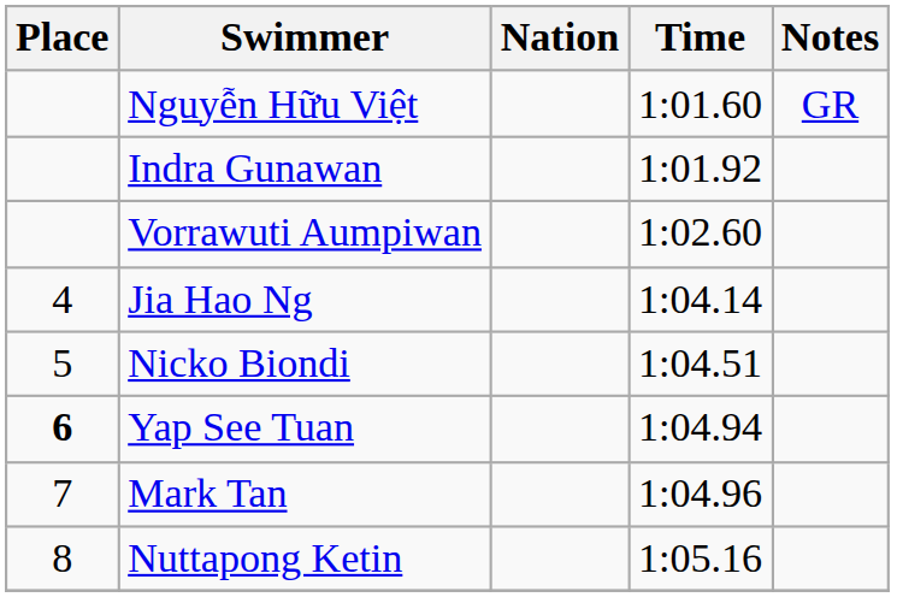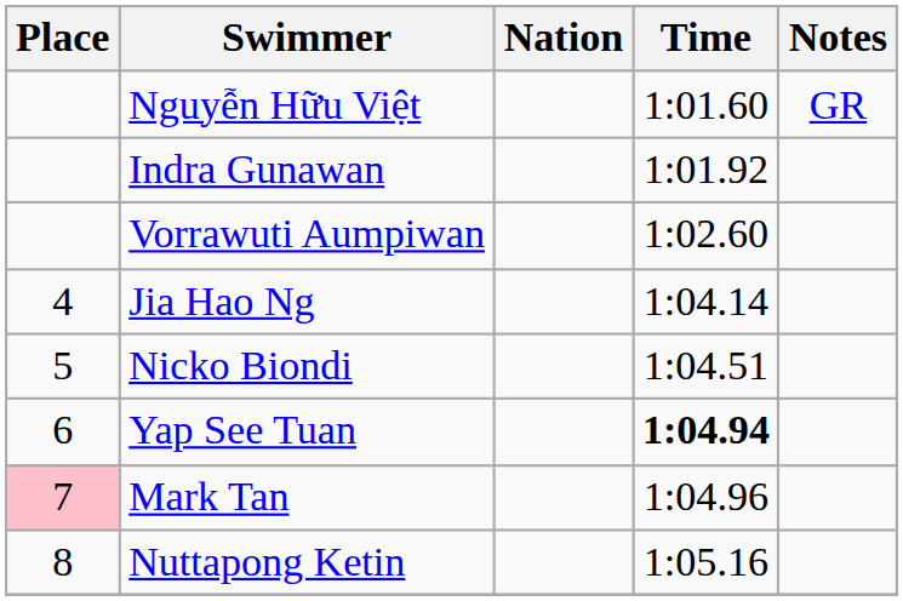Yap See Tuan | Place: bold -> normal
Yap See Tuan | Time: normal -> bold
Mark Tan | Place: no background -> pink background
